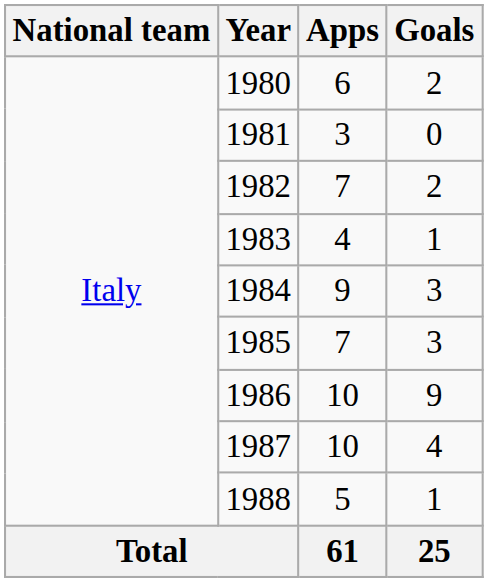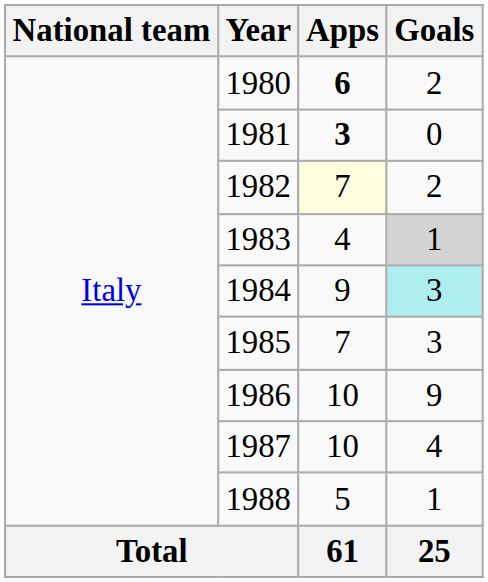1980 | Apps: normal -> bold
1981 | Apps: normal -> bold
1982 | Apps: no background -> lightyellow background
1983 | Goals: no background -> lightgrey background
1984 | Goals: no background -> paleturquoise background
